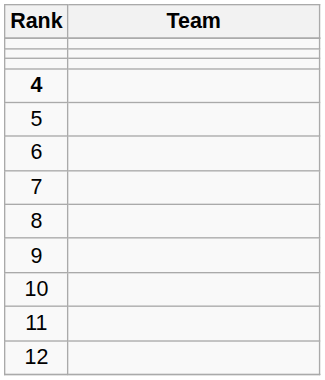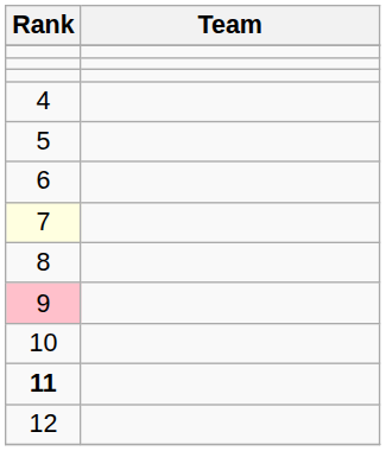row 5 | Rank: bold -> normal
row 8 | Rank: no background -> lightyellow background
row 10 | Rank: no background -> pink background
row 12 | Rank: normal -> bold
